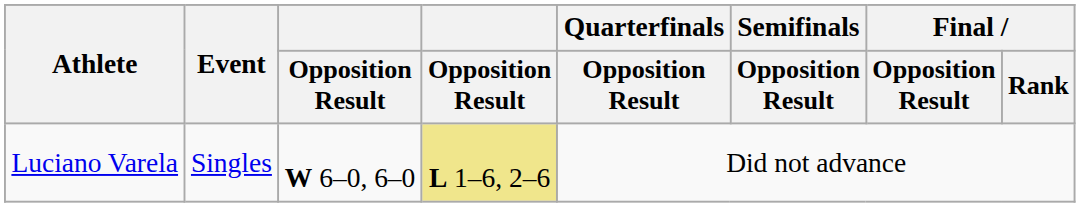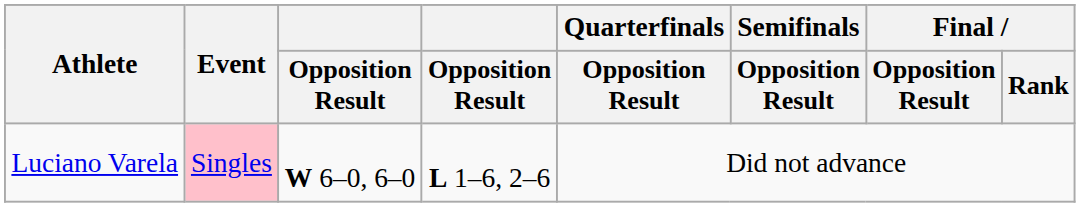Luciano Varela | Event: no background -> pink background
Luciano Varela | column 4: khaki background -> no background
